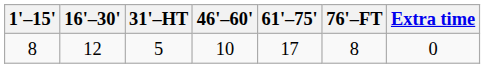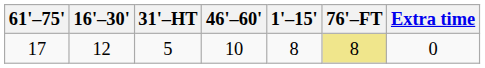columns swapped: 1'–15' <-> 61'–75'
row 2 | 76'–FT: no background -> khaki background
